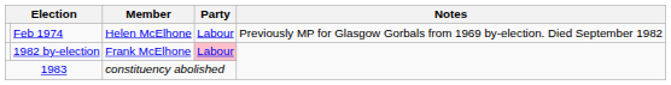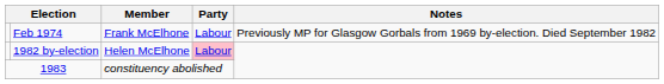Feb 1974 | Member: Helen McElhone -> Frank McElhone
1982 by-election | Member: Frank McElhone -> Helen McElhone
